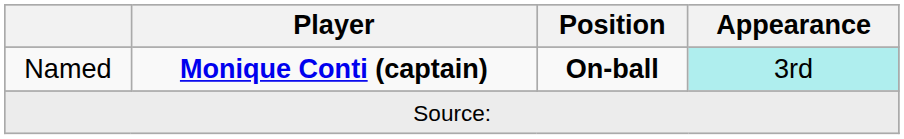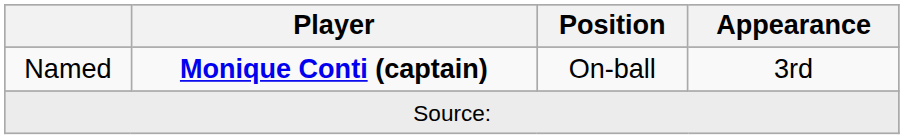Named | Position: bold -> normal
Named | Appearance: paleturquoise background -> no background
